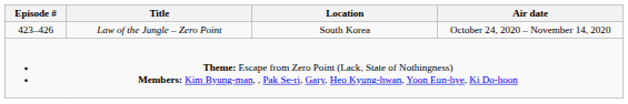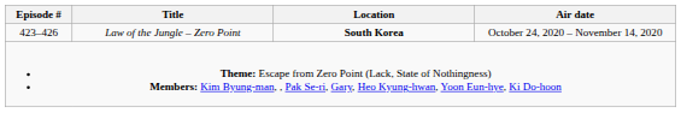423–426 | Location: normal -> bold
